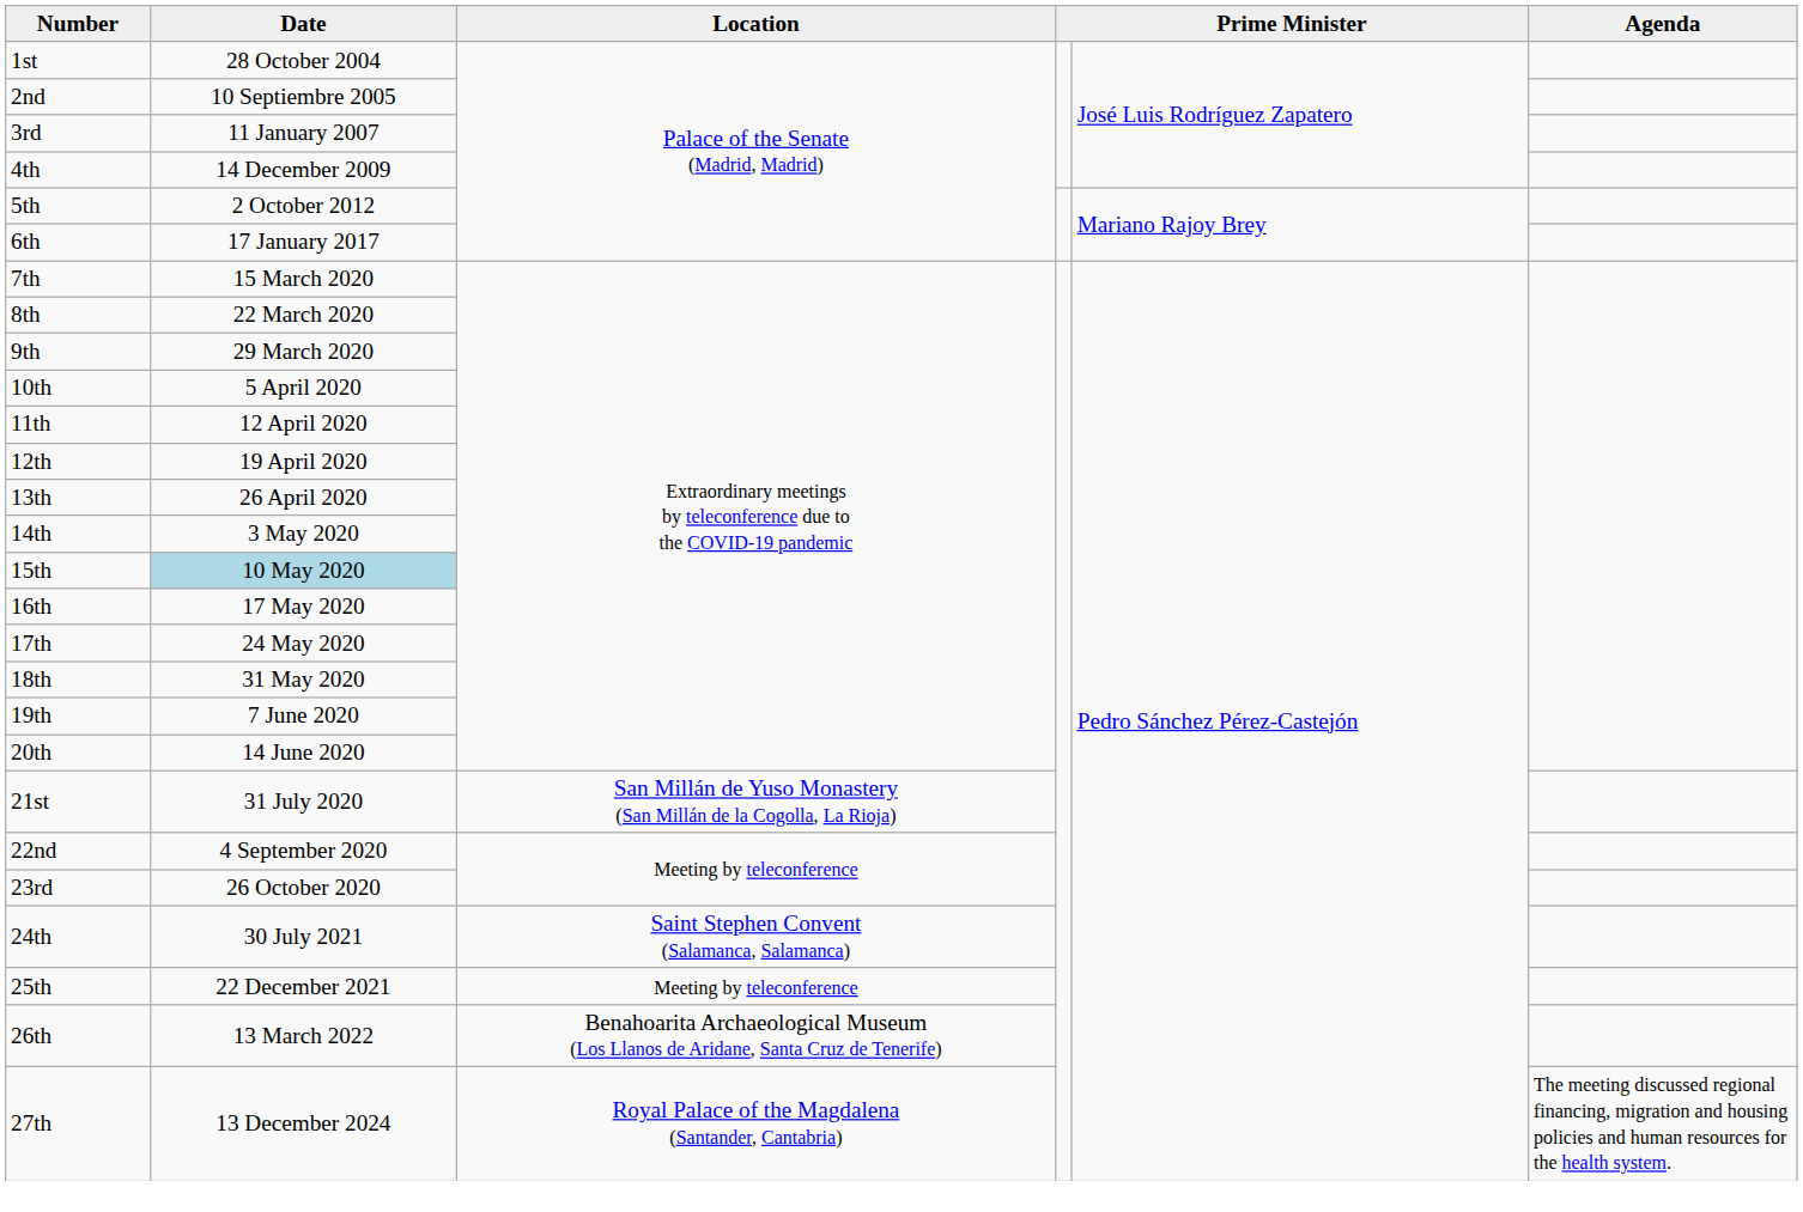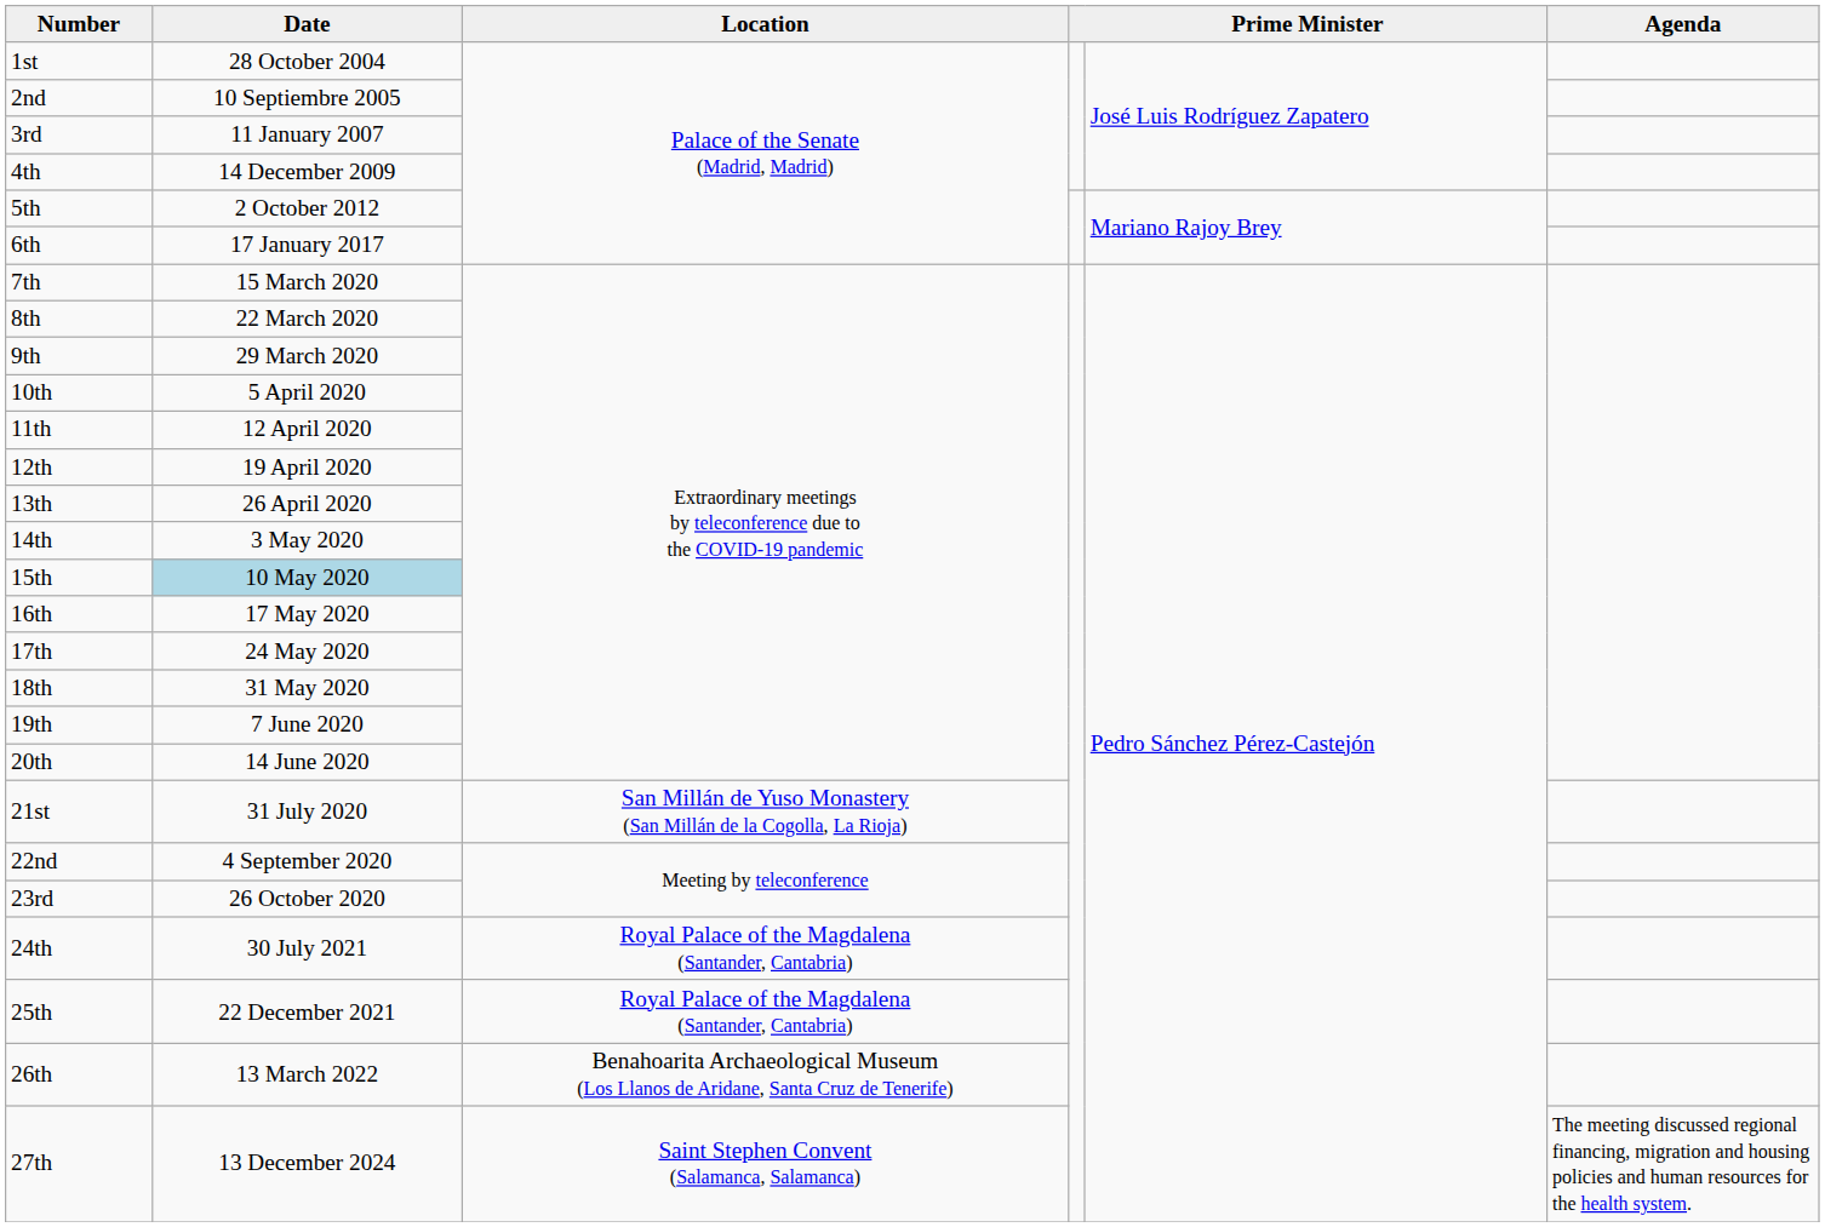24th | Location: Saint Stephen Convent (Salamanca, Salamanca) -> Royal Palace of the Magdalena (Santander, Cantabria)
25th | Location: Meeting by teleconference -> Royal Palace of the Magdalena (Santander, Cantabria)
27th | Location: Royal Palace of the Magdalena (Santander, Cantabria) -> Saint Stephen Convent (Salamanca, Salamanca)
